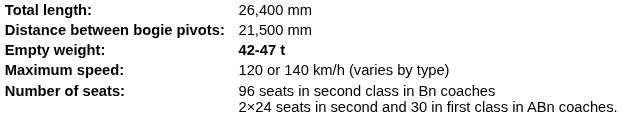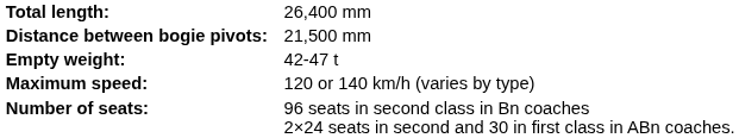Empty weight: | column 2: bold -> normal
